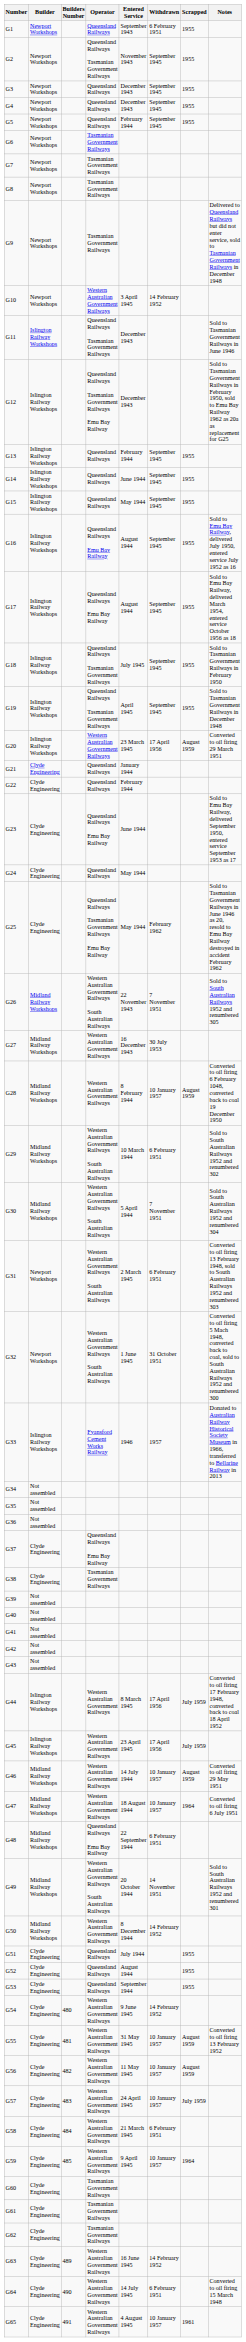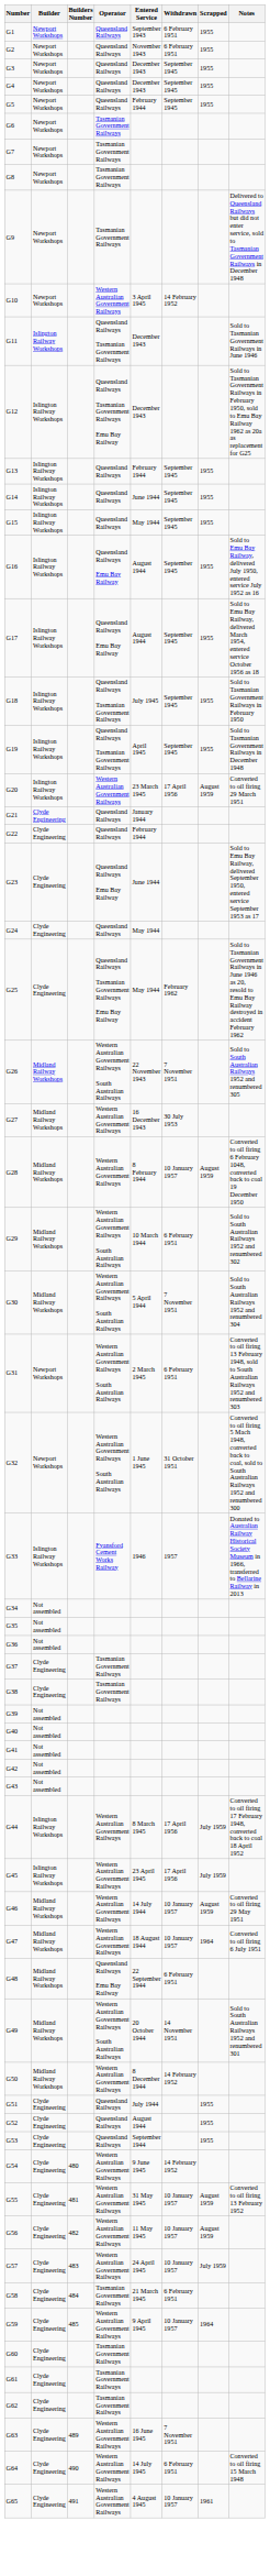G2 | Operator: Queensland Railways Tasmanian Government Railways -> Queensland Railways
G2 | Withdrawn: September 1945 -> 6 February 1951
G37 | Operator: Queensland Railways Emu Bay Railway -> Tasmanian Government Railways
G58 | Operator: Western Australian Government Railways -> Tasmanian Government Railways
G63 | Withdrawn: 14 February 1952 -> 7 November 1951
